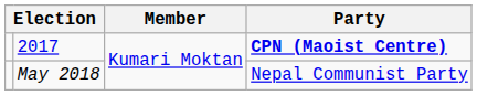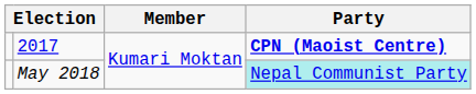May 2018 | Party: no background -> paleturquoise background
